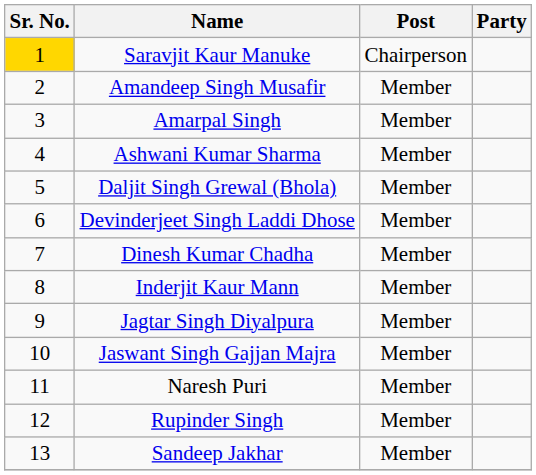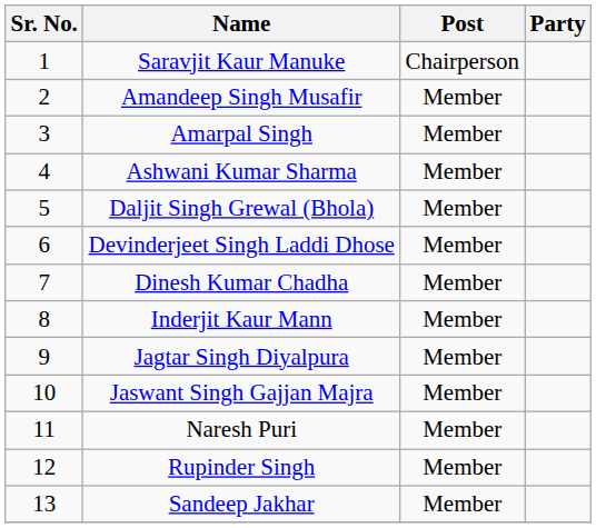Saravjit Kaur Manuke | Sr. No.: gold background -> no background
